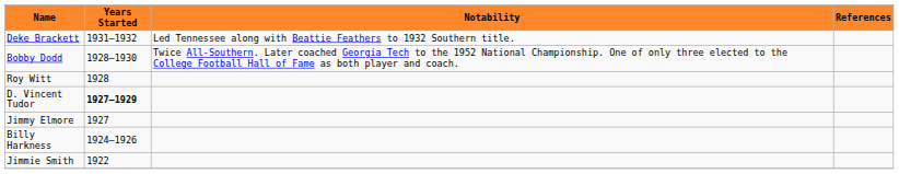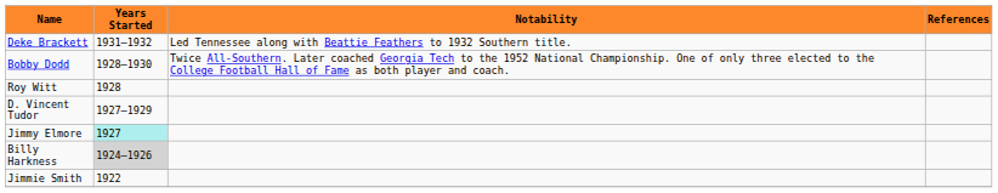D. Vincent Tudor | Years Started: bold -> normal
Jimmy Elmore | Years Started: no background -> paleturquoise background
Billy Harkness | Years Started: no background -> lightgrey background
